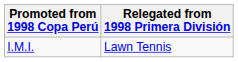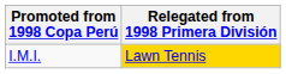I.M.I. | Relegated from 1998 Primera División: no background -> gold background
